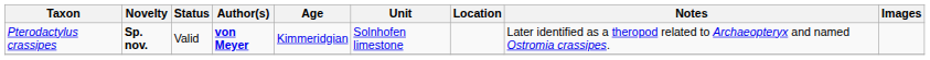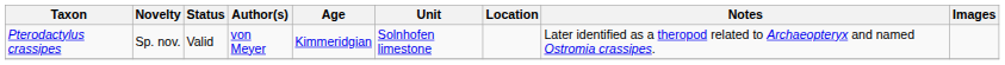Pterodactylus crassipes | Novelty: bold -> normal
Pterodactylus crassipes | Author(s): bold -> normal
